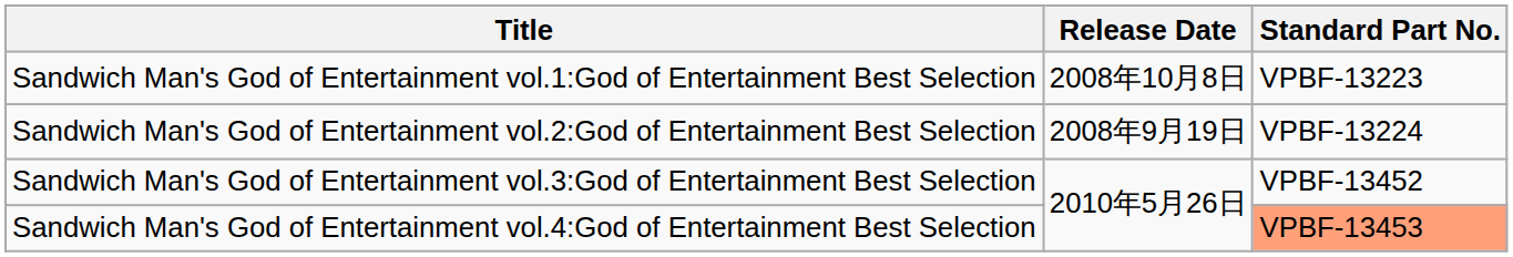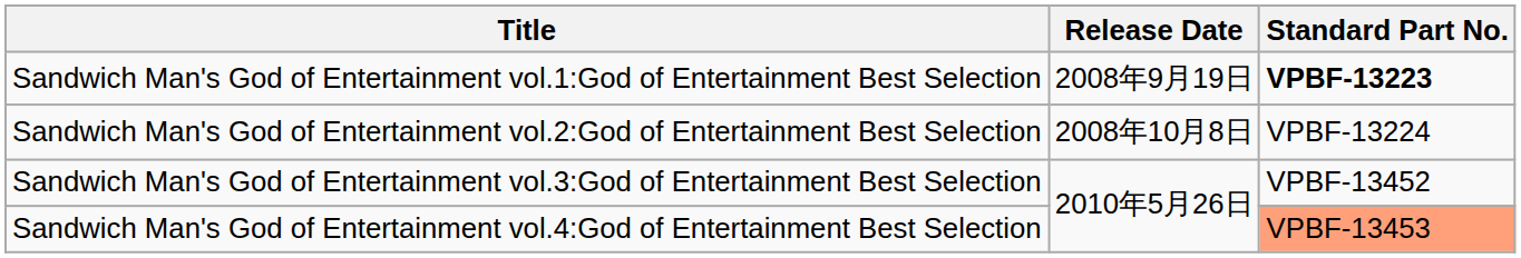row 2 | Release Date: 2008年10月8日 -> 2008年9月19日
row 2 | Standard Part No.: normal -> bold
row 3 | Release Date: 2008年9月19日 -> 2008年10月8日
